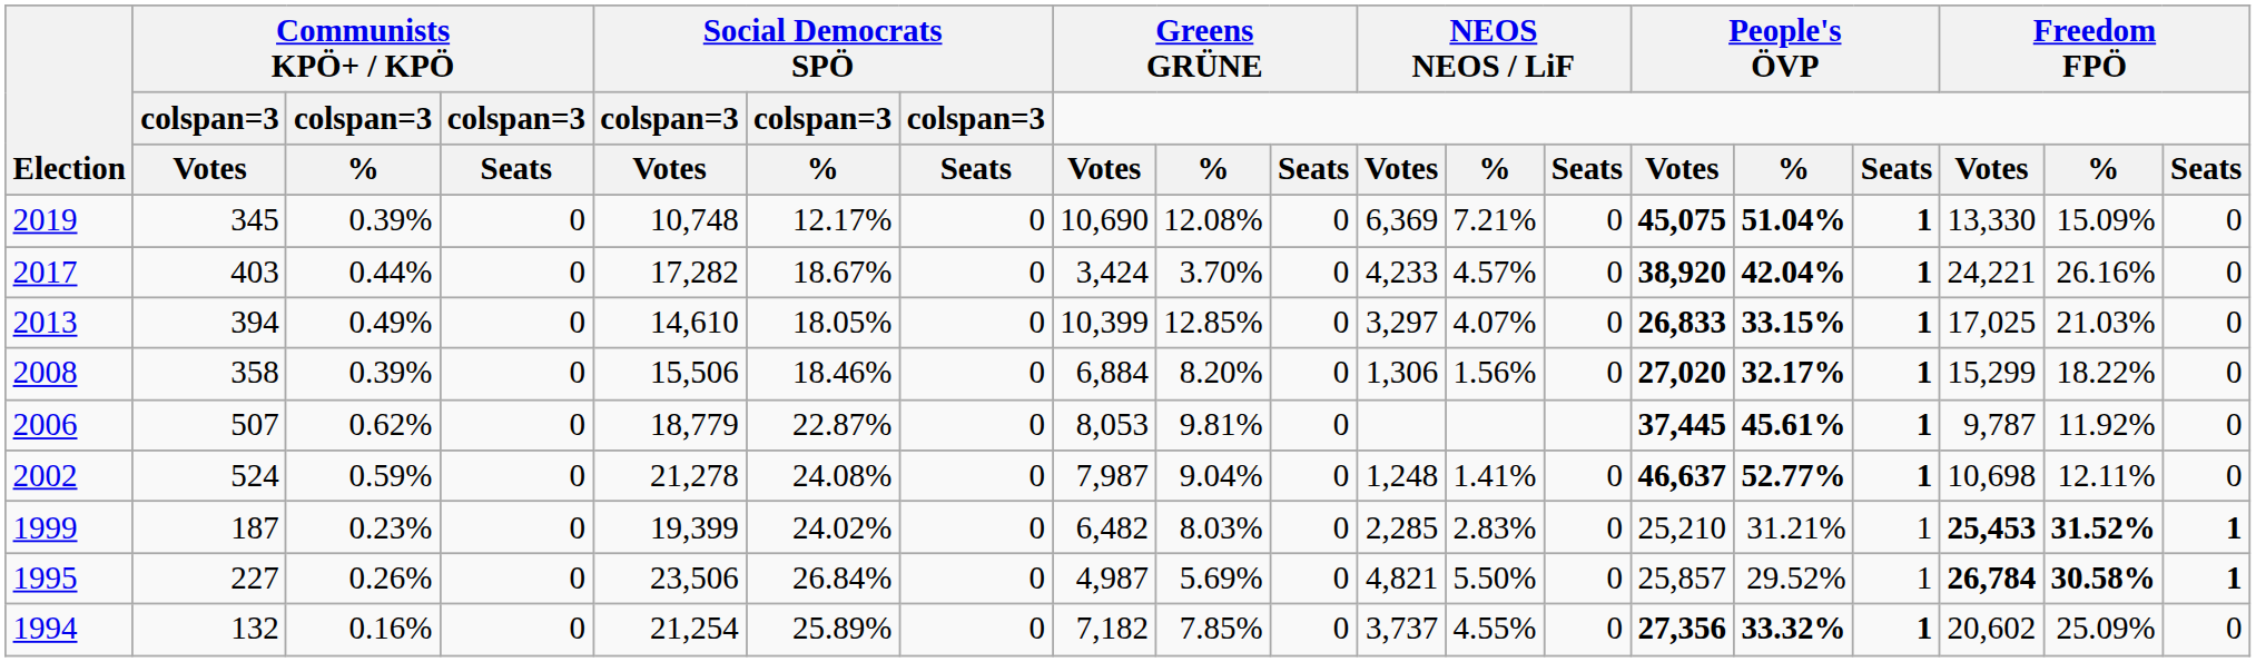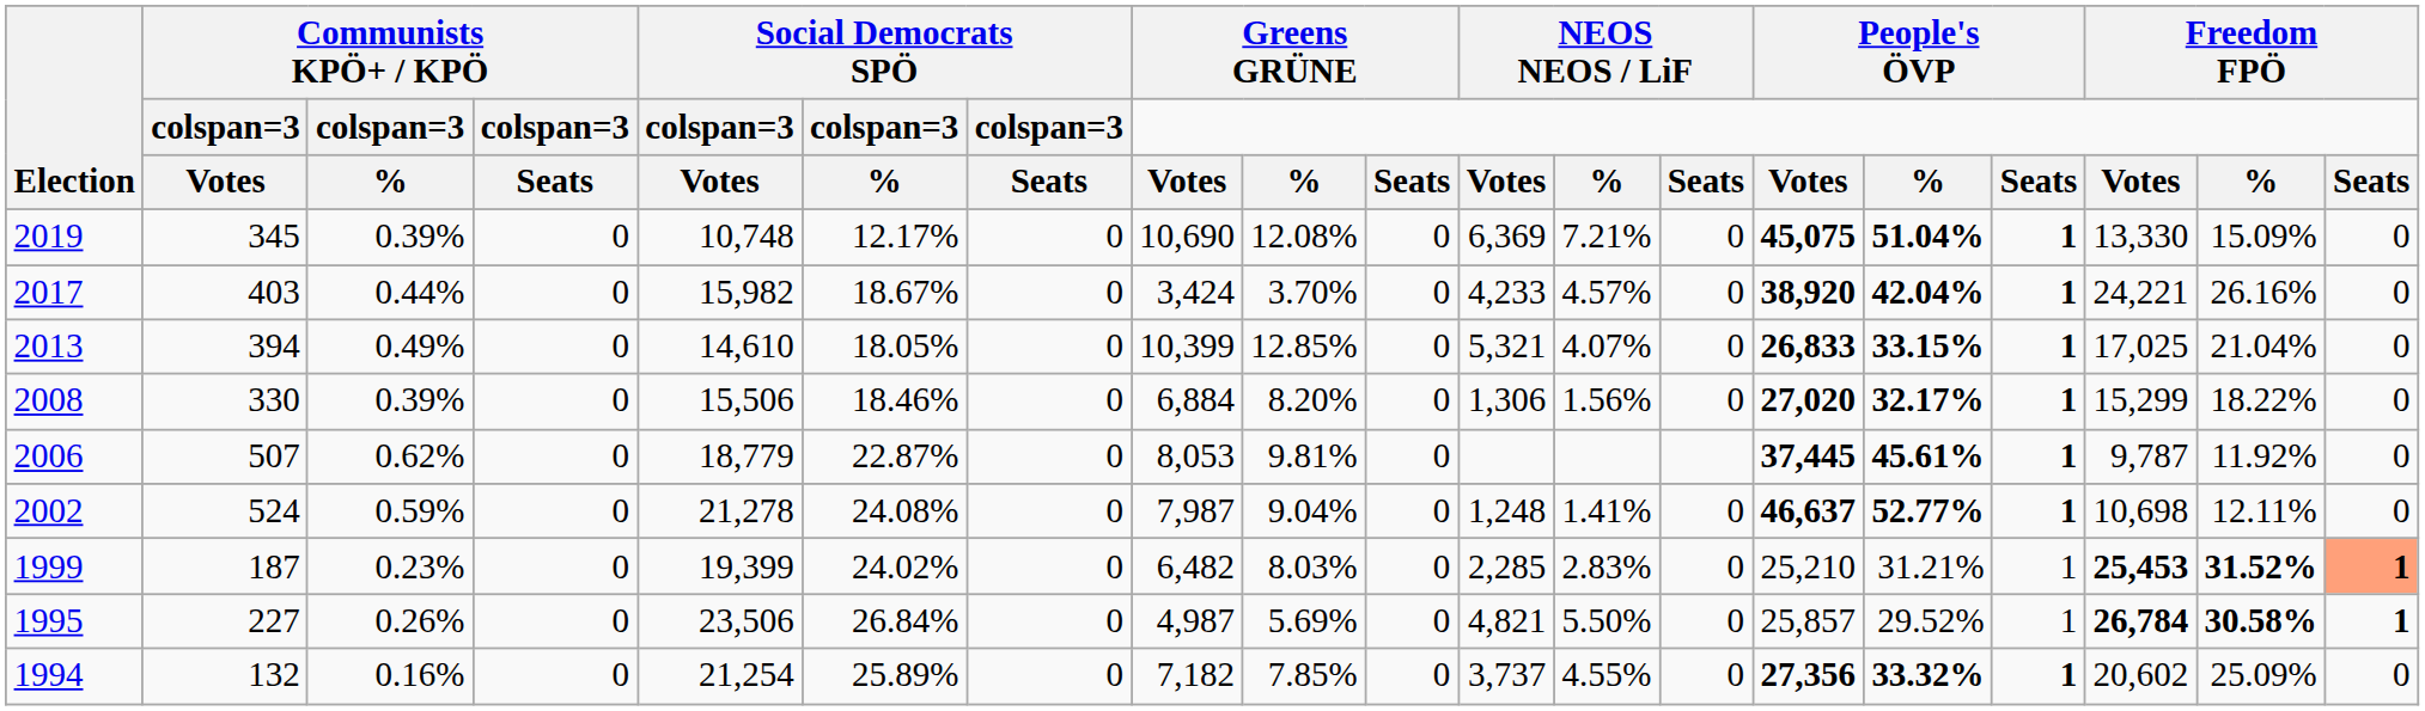2017 | Social Democrats SPÖ / colspan=3 / Votes: 17,282 -> 15,982
2013 | NEOS NEOS / LiF / Votes: 3,297 -> 5,321
2013 | Freedom FPÖ / %: 21.03% -> 21.04%
2008 | Communists KPÖ+ / KPÖ / colspan=3 / Votes: 358 -> 330
1999 | Freedom FPÖ / Seats: no background -> lightsalmon background
